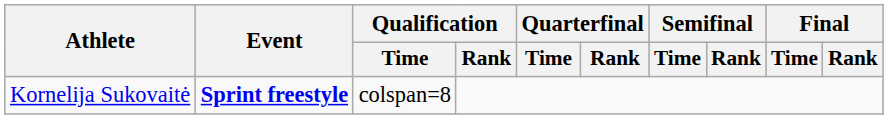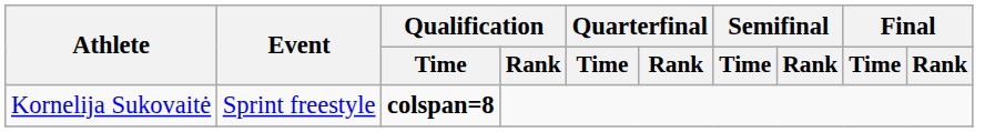Kornelija Sukovaitė | Event: bold -> normal
Kornelija Sukovaitė | Qualification / Time: normal -> bold
